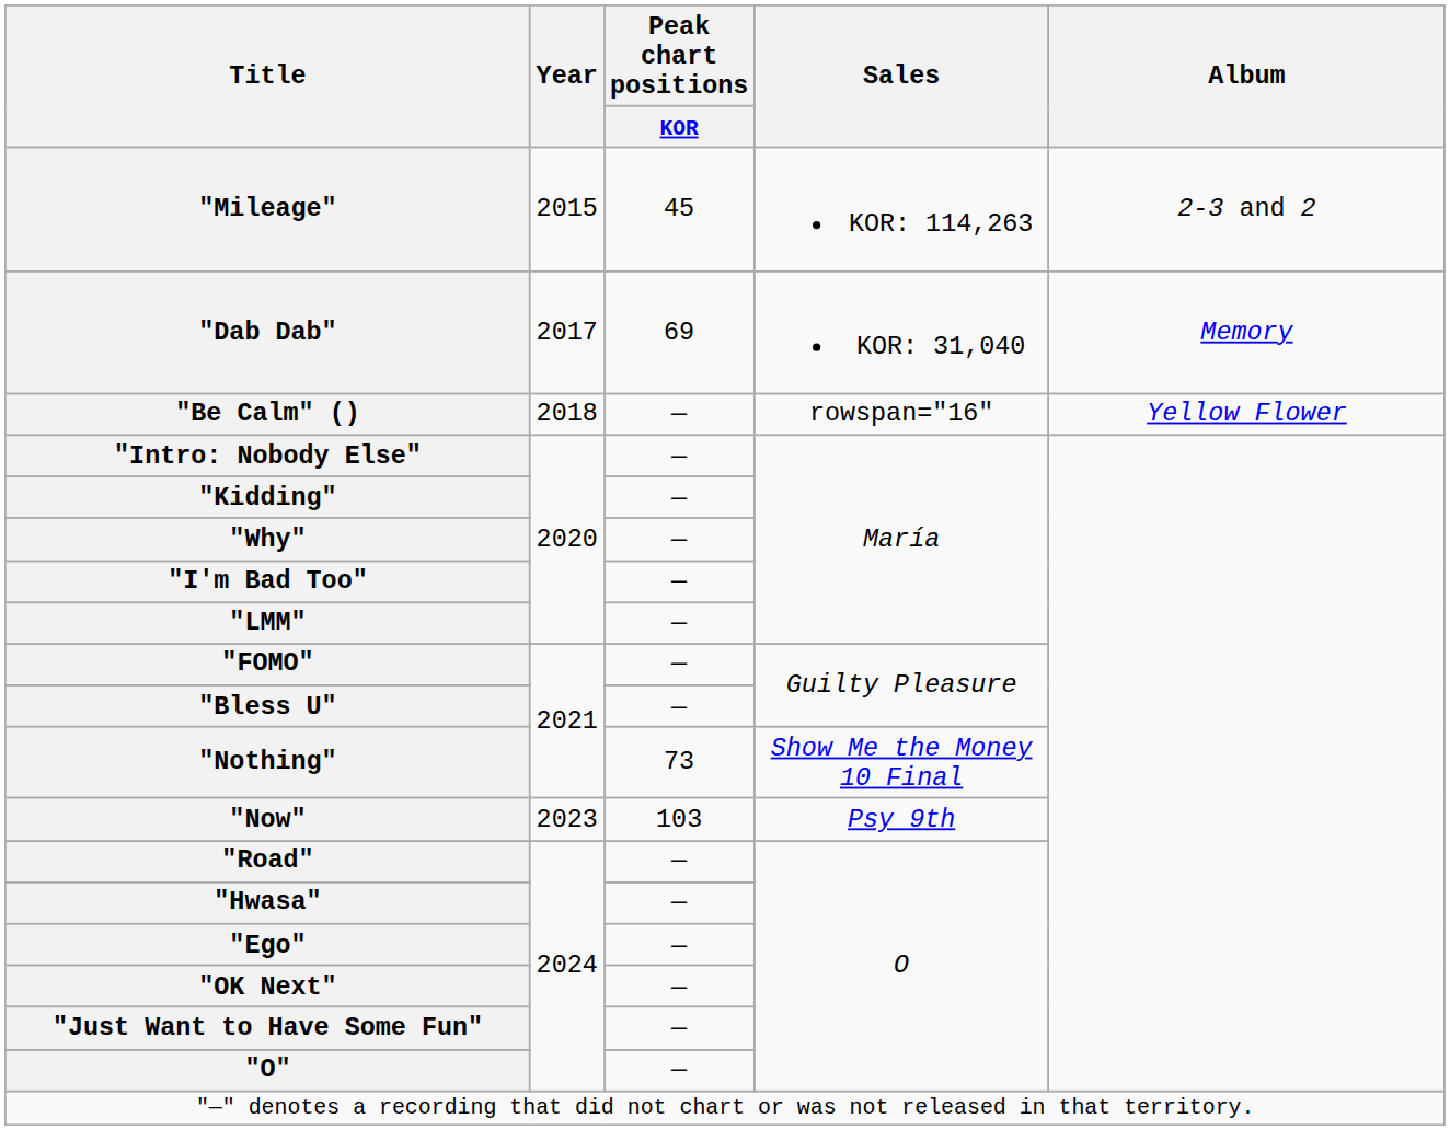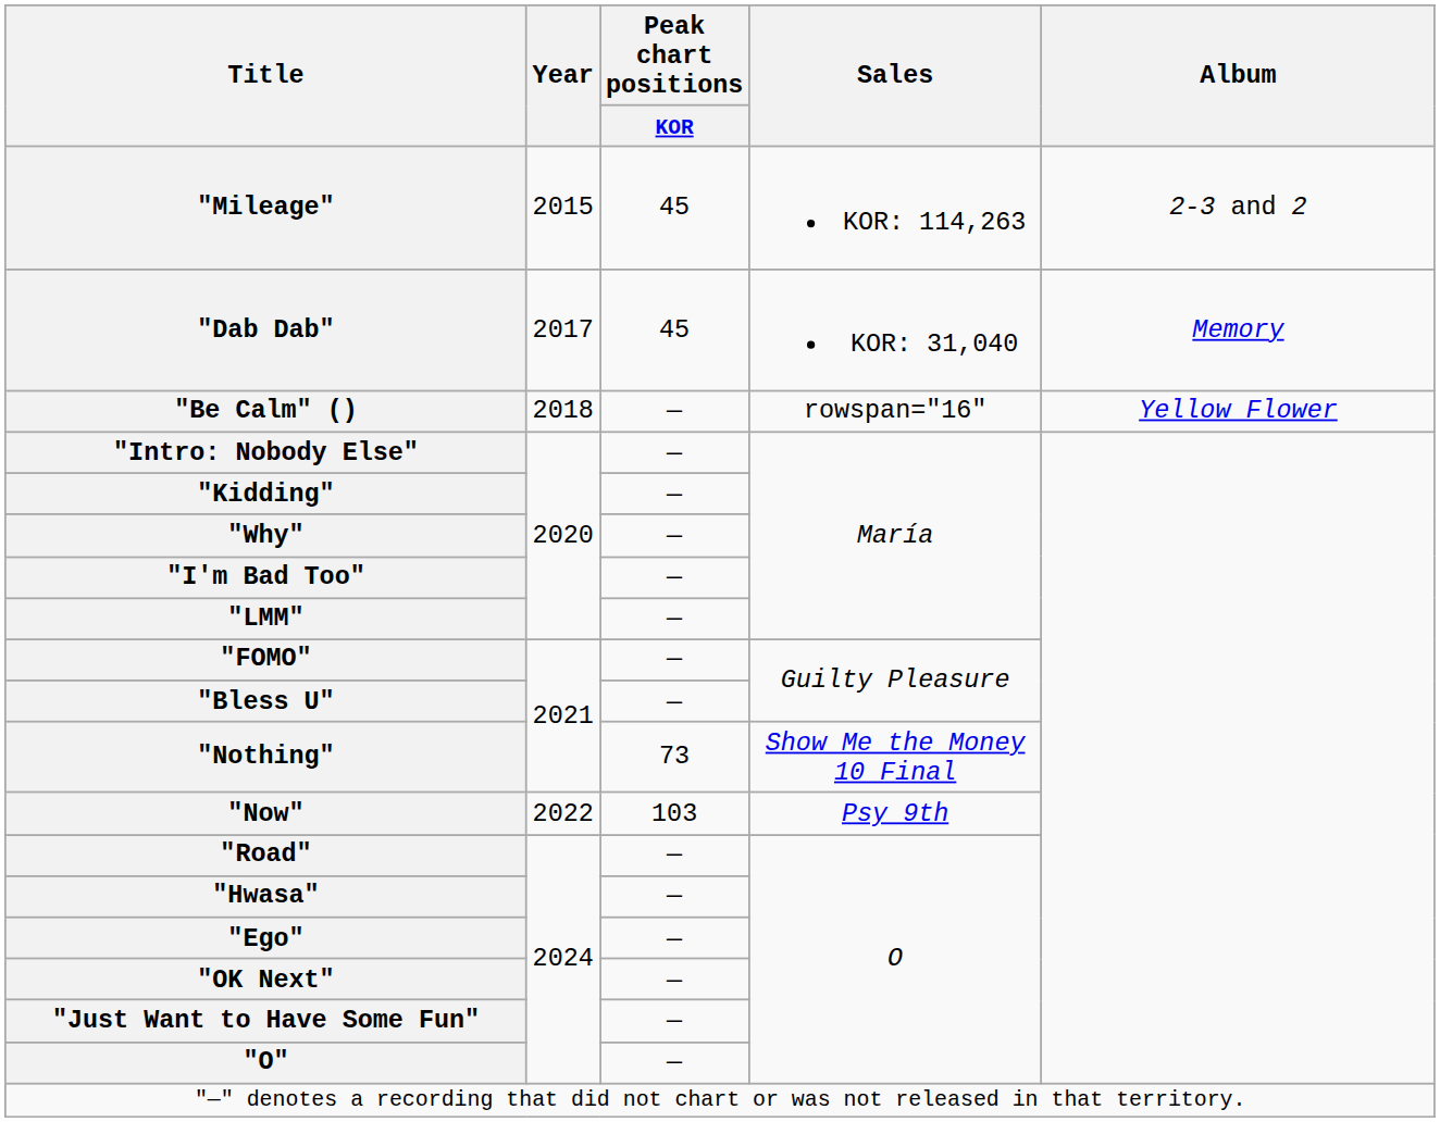"Dab Dab" | Peak chart positions / KOR: 69 -> 45
"Now" | Year: 2023 -> 2022
